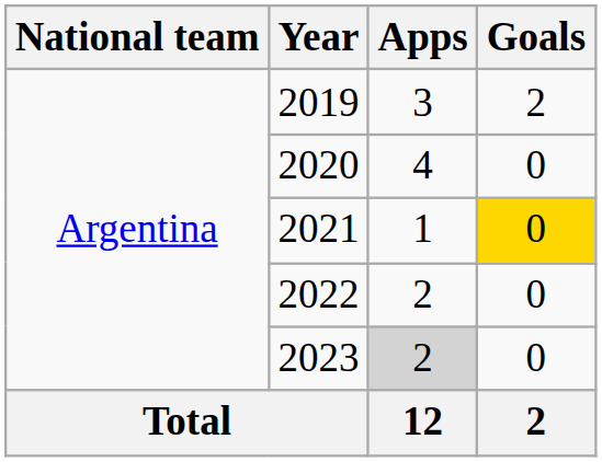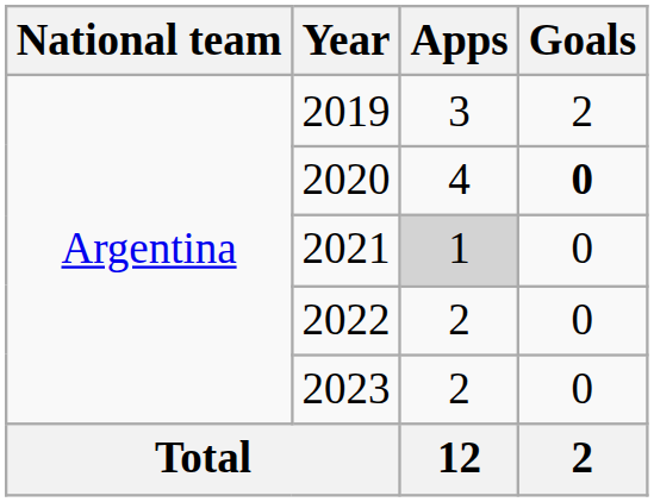2020 | Goals: normal -> bold
2021 | Apps: no background -> lightgrey background
2021 | Goals: gold background -> no background
2023 | Apps: lightgrey background -> no background
